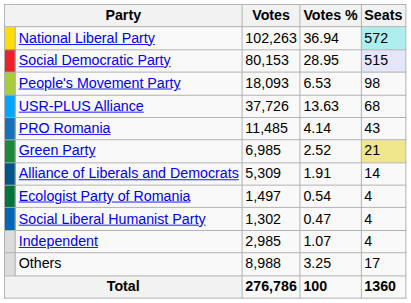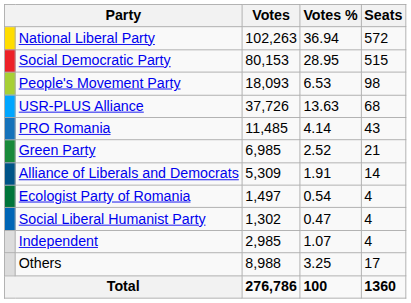National Liberal Party | Seats: paleturquoise background -> no background
Social Democratic Party | Seats: lavender background -> no background
Green Party | Seats: khaki background -> no background
